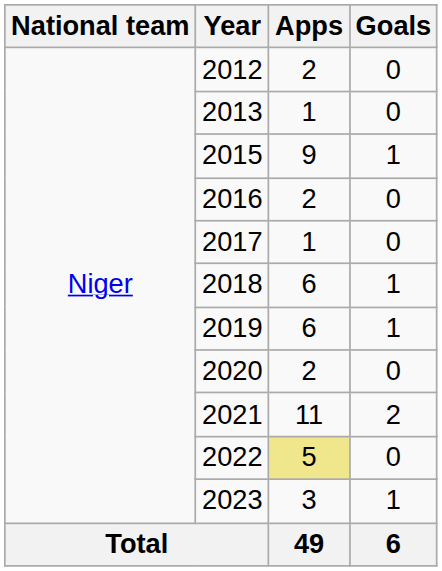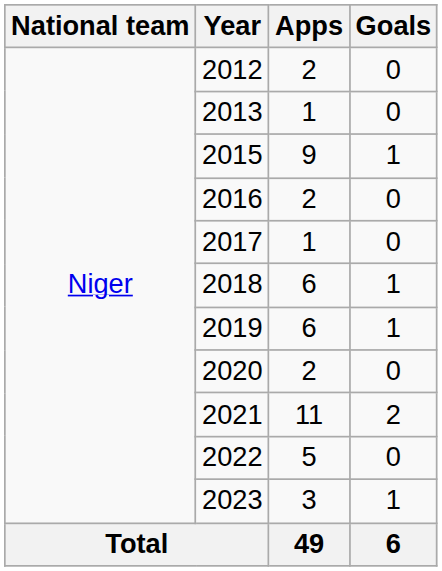2022 | Apps: khaki background -> no background
